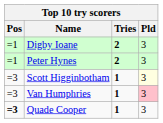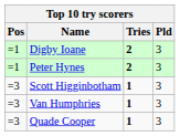Scott Higginbotham | Pld: lightyellow background -> no background
Van Humphries | Pld: pink background -> no background
Quade Cooper | Pos: bold -> normal
